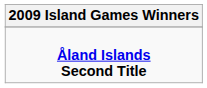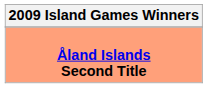row 2 | column 1: no background -> lightsalmon background
